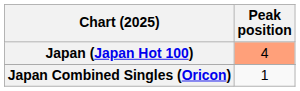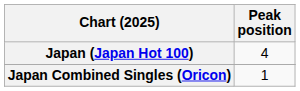Japan (Japan Hot 100) | Peak position: lightsalmon background -> no background
